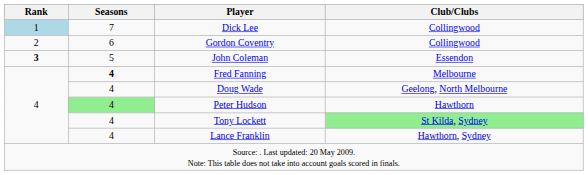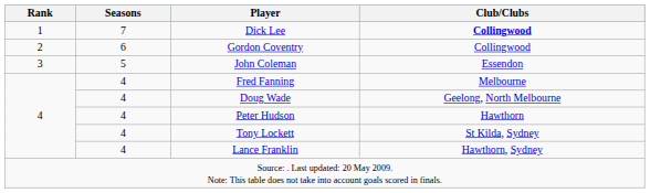Dick Lee | Rank: lightblue background -> no background
Dick Lee | Club/Clubs: normal -> bold
John Coleman | Rank: bold -> normal
Fred Fanning | Seasons: bold -> normal
Peter Hudson | Seasons: lightgreen background -> no background
Tony Lockett | Club/Clubs: lightgreen background -> no background
